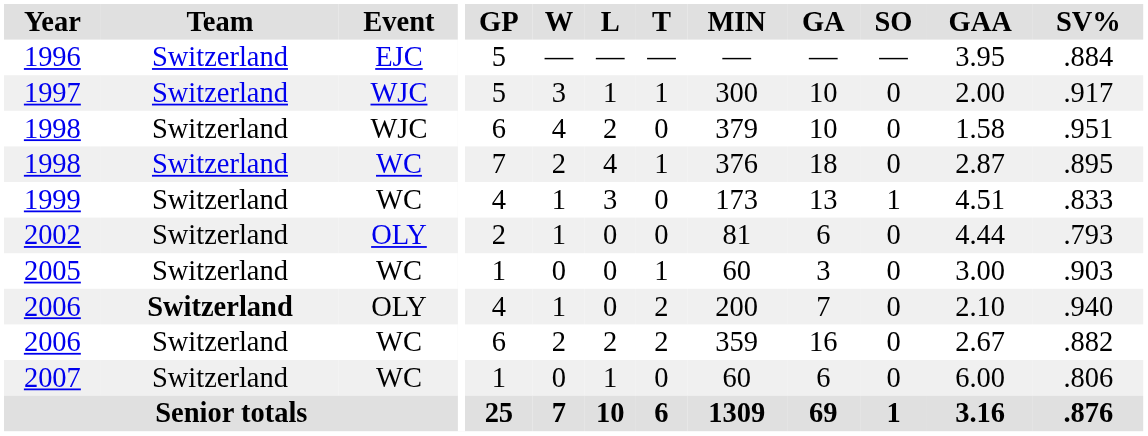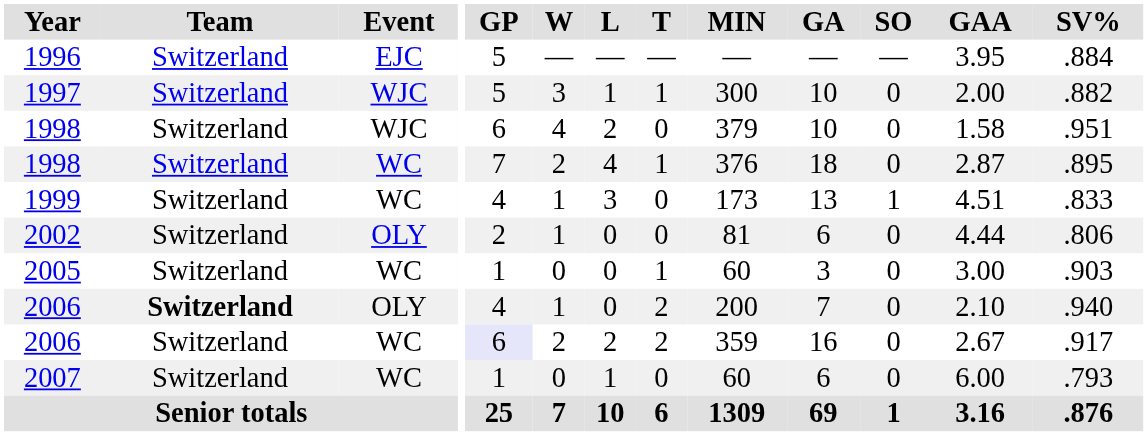1997 | SV%: .917 -> .882
2002 | SV%: .793 -> .806
2006 / WC | GP: no background -> lavender background
2006 / WC | SV%: .882 -> .917
2007 | SV%: .806 -> .793
